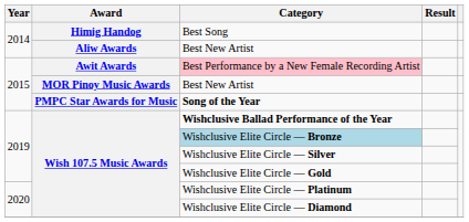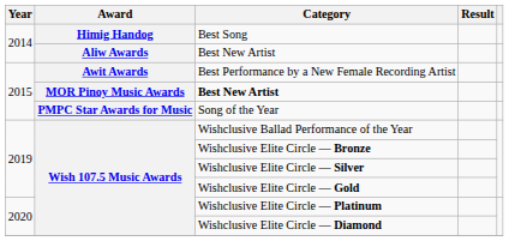Best Performance by a New Female Recording Artist | Category: pink background -> no background
MOR Pinoy Music Awards / Best New Artist | Category: normal -> bold
Song of the Year | Category: bold -> normal
Wishclusive Ballad Performance of the Year | Category: bold -> normal
Wishclusive Elite Circle — Bronze | Category: lightblue background -> no background
